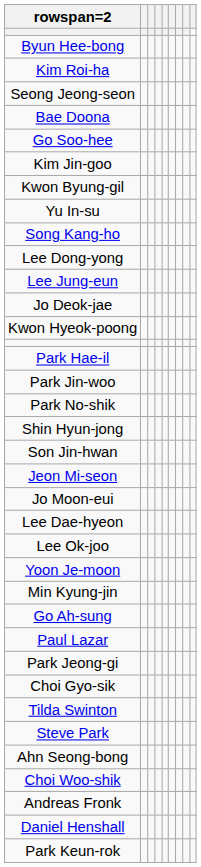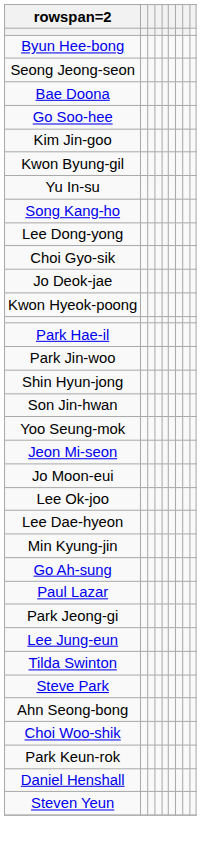- row: Kim Roi-ha
rows swapped: Choi Gyo-sik <-> Lee Jung-eun
- row: Park No-shik
+ row: Yoo Seung-mok
rows swapped: Lee Dae-hyeon <-> Lee Ok-joo
- row: Yoon Je-moon
- row: Andreas Fronk
rows swapped: Park Keun-rok <-> Daniel Henshall
+ row: Steven Yeun
